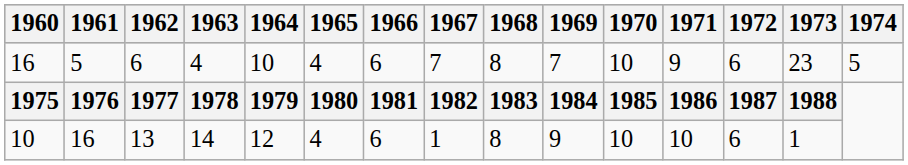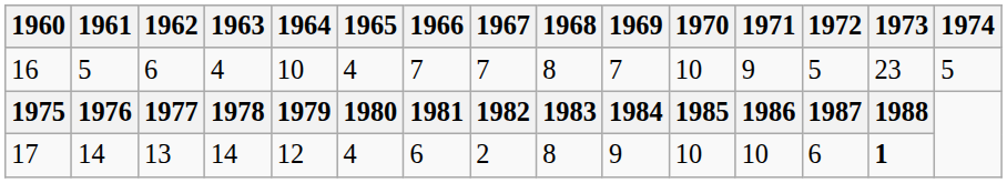row 2 | 1966: 6 -> 7
row 2 | 1972: 6 -> 5
row 4 | 1960: 10 -> 17
row 4 | 1961: 16 -> 14
row 4 | 1967: 1 -> 2
row 4 | 1973: normal -> bold
